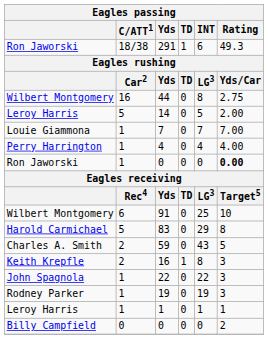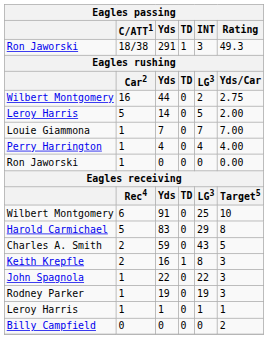291 | INT: 6 -> 3
44 | INT: 8 -> 2
Ron Jaworski / 0 | Rating: bold -> normal
